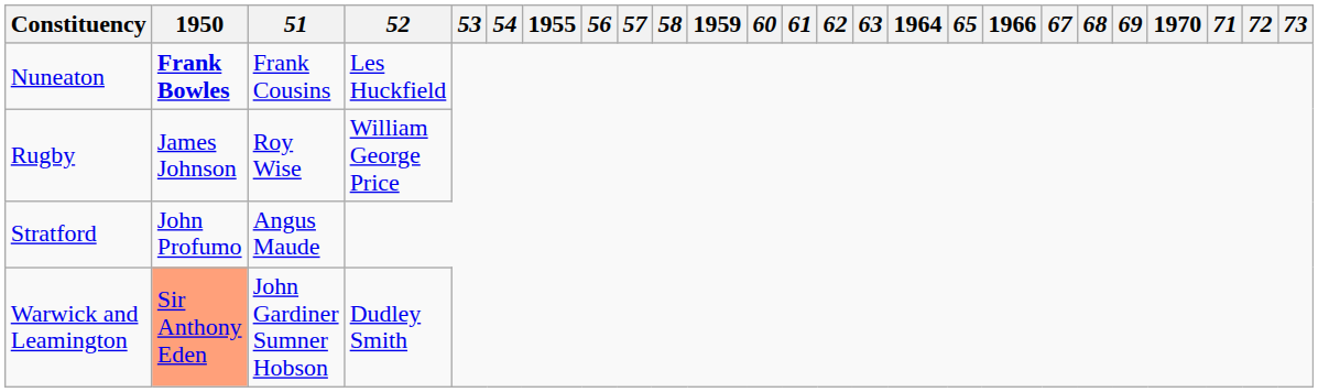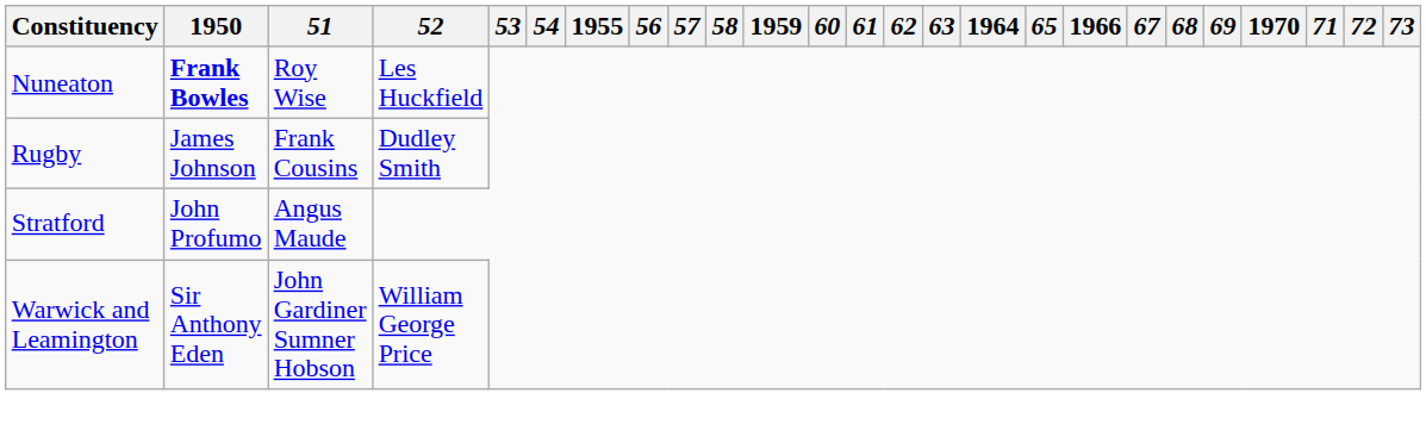Nuneaton | 51: Frank Cousins -> Roy Wise
Rugby | 51: Roy Wise -> Frank Cousins
Rugby | 52: William George Price -> Dudley Smith
Warwick and Leamington | 1950: lightsalmon background -> no background
Warwick and Leamington | 52: Dudley Smith -> William George Price
